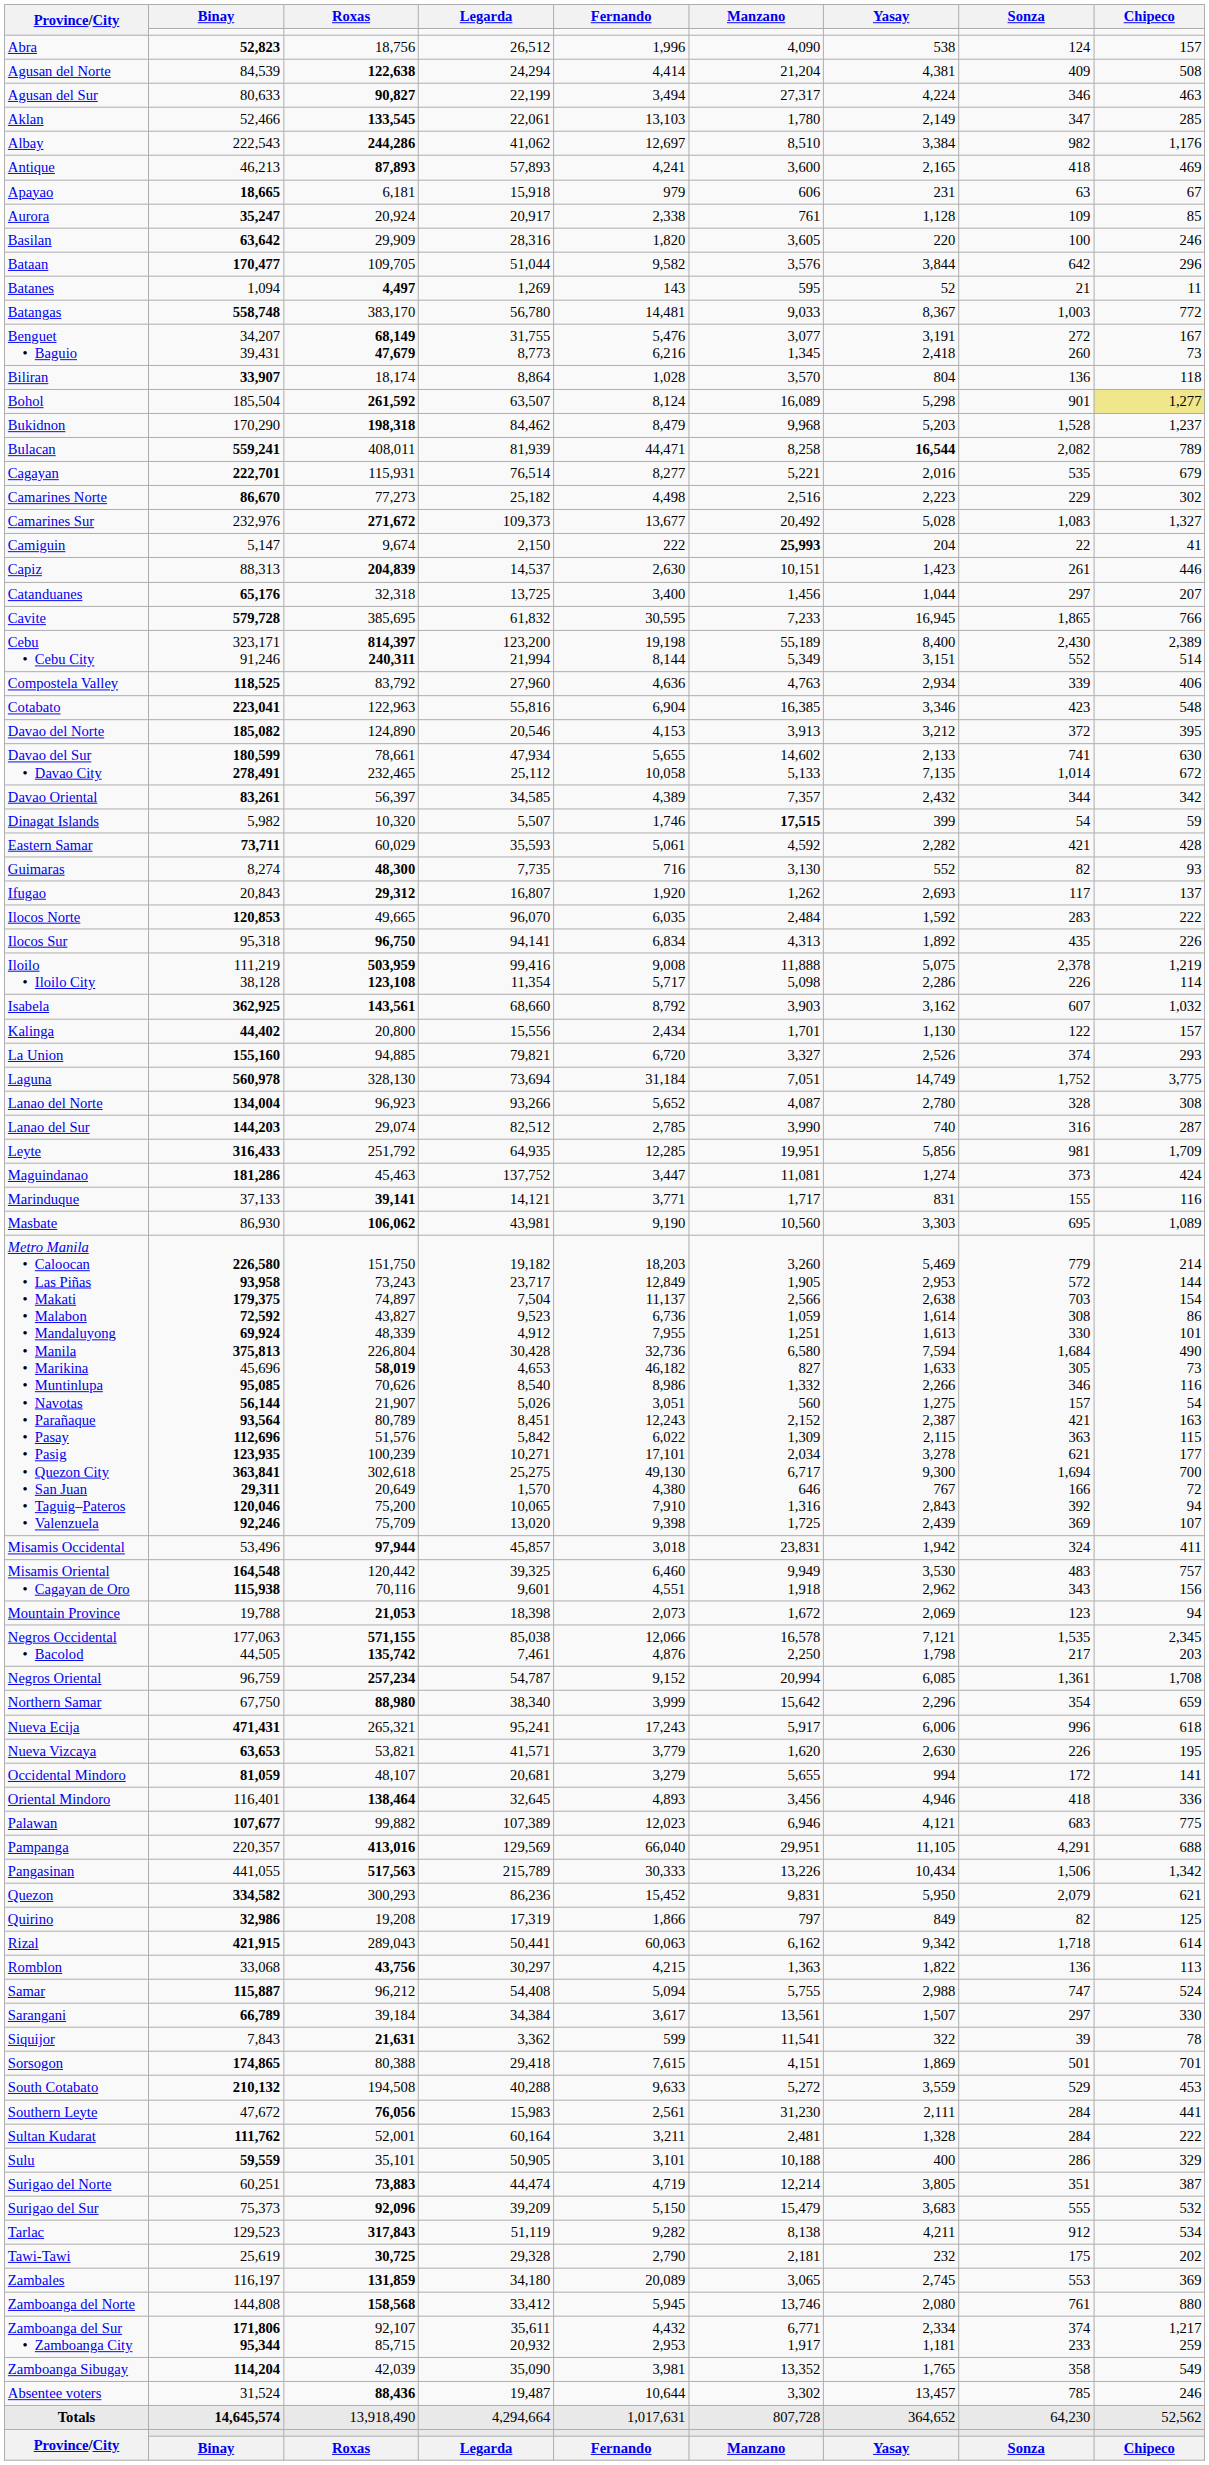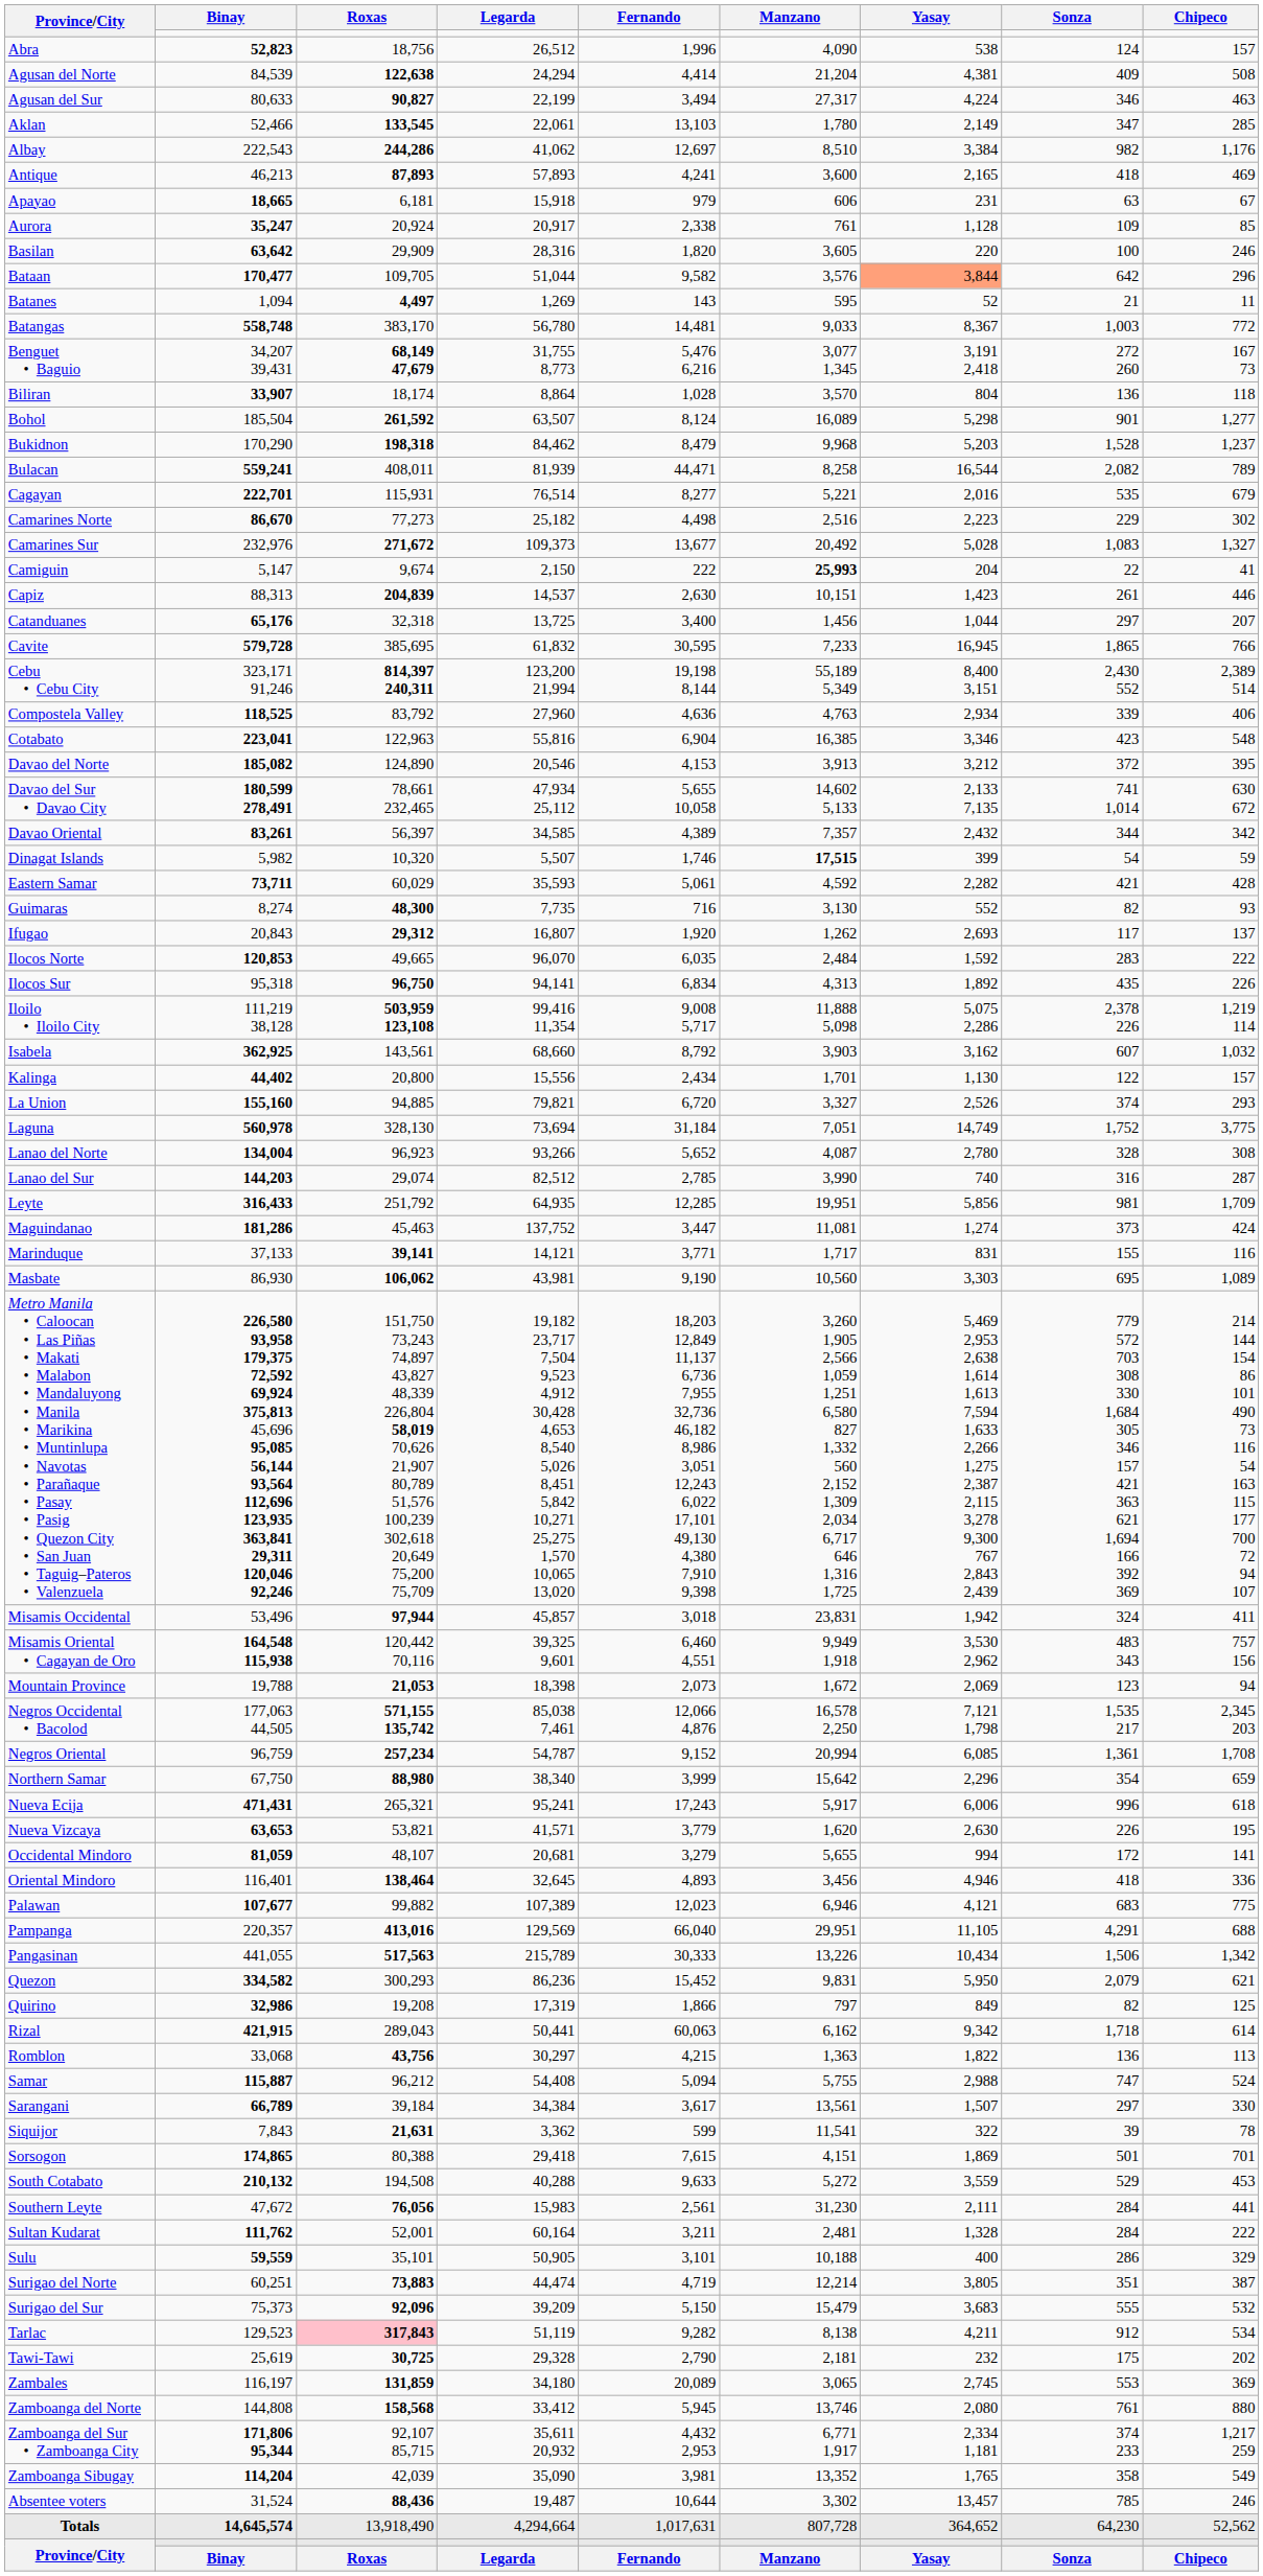Bataan | Yasay: no background -> lightsalmon background
Bohol | Chipeco: khaki background -> no background
Bulacan | Yasay: bold -> normal
Isabela | Roxas: bold -> normal
Tarlac | Roxas: no background -> pink background
